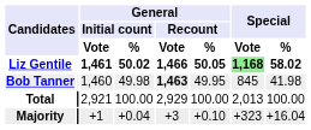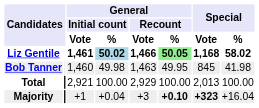Liz Gentile | General / Initial count / %: no background -> lightblue background
Liz Gentile | General / Recount / %: no background -> lightgreen background
Liz Gentile | Special / Vote: lightgreen background -> no background
Bob Tanner | General / Recount / Vote: bold -> normal
Majority | General / Recount / %: normal -> bold
Majority | Special / Vote: normal -> bold
